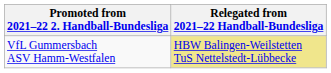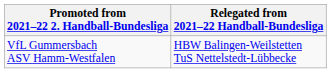VfL Gummersbach ASV Hamm-Westfalen | Relegated from 2021–22 Handball-Bundesliga: khaki background -> no background
